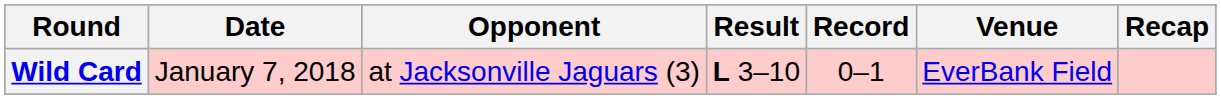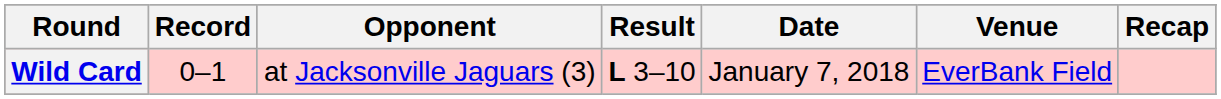columns swapped: Date <-> Record
